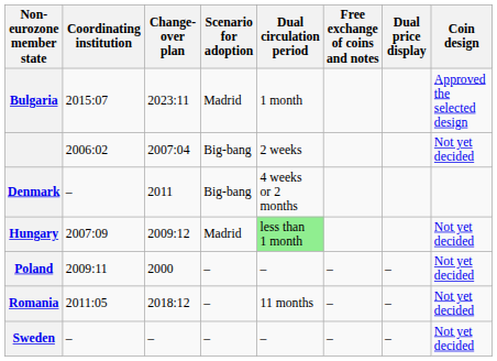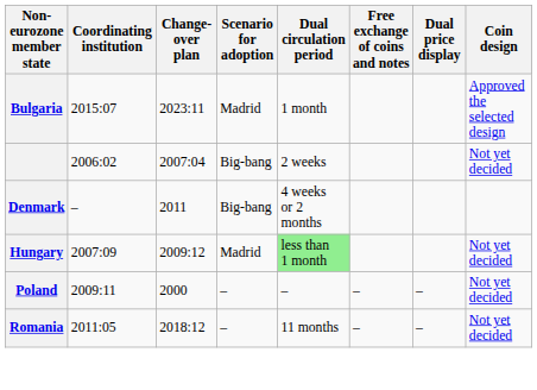- row: Sweden | – | – | – | – | – | – | Not yet decided
